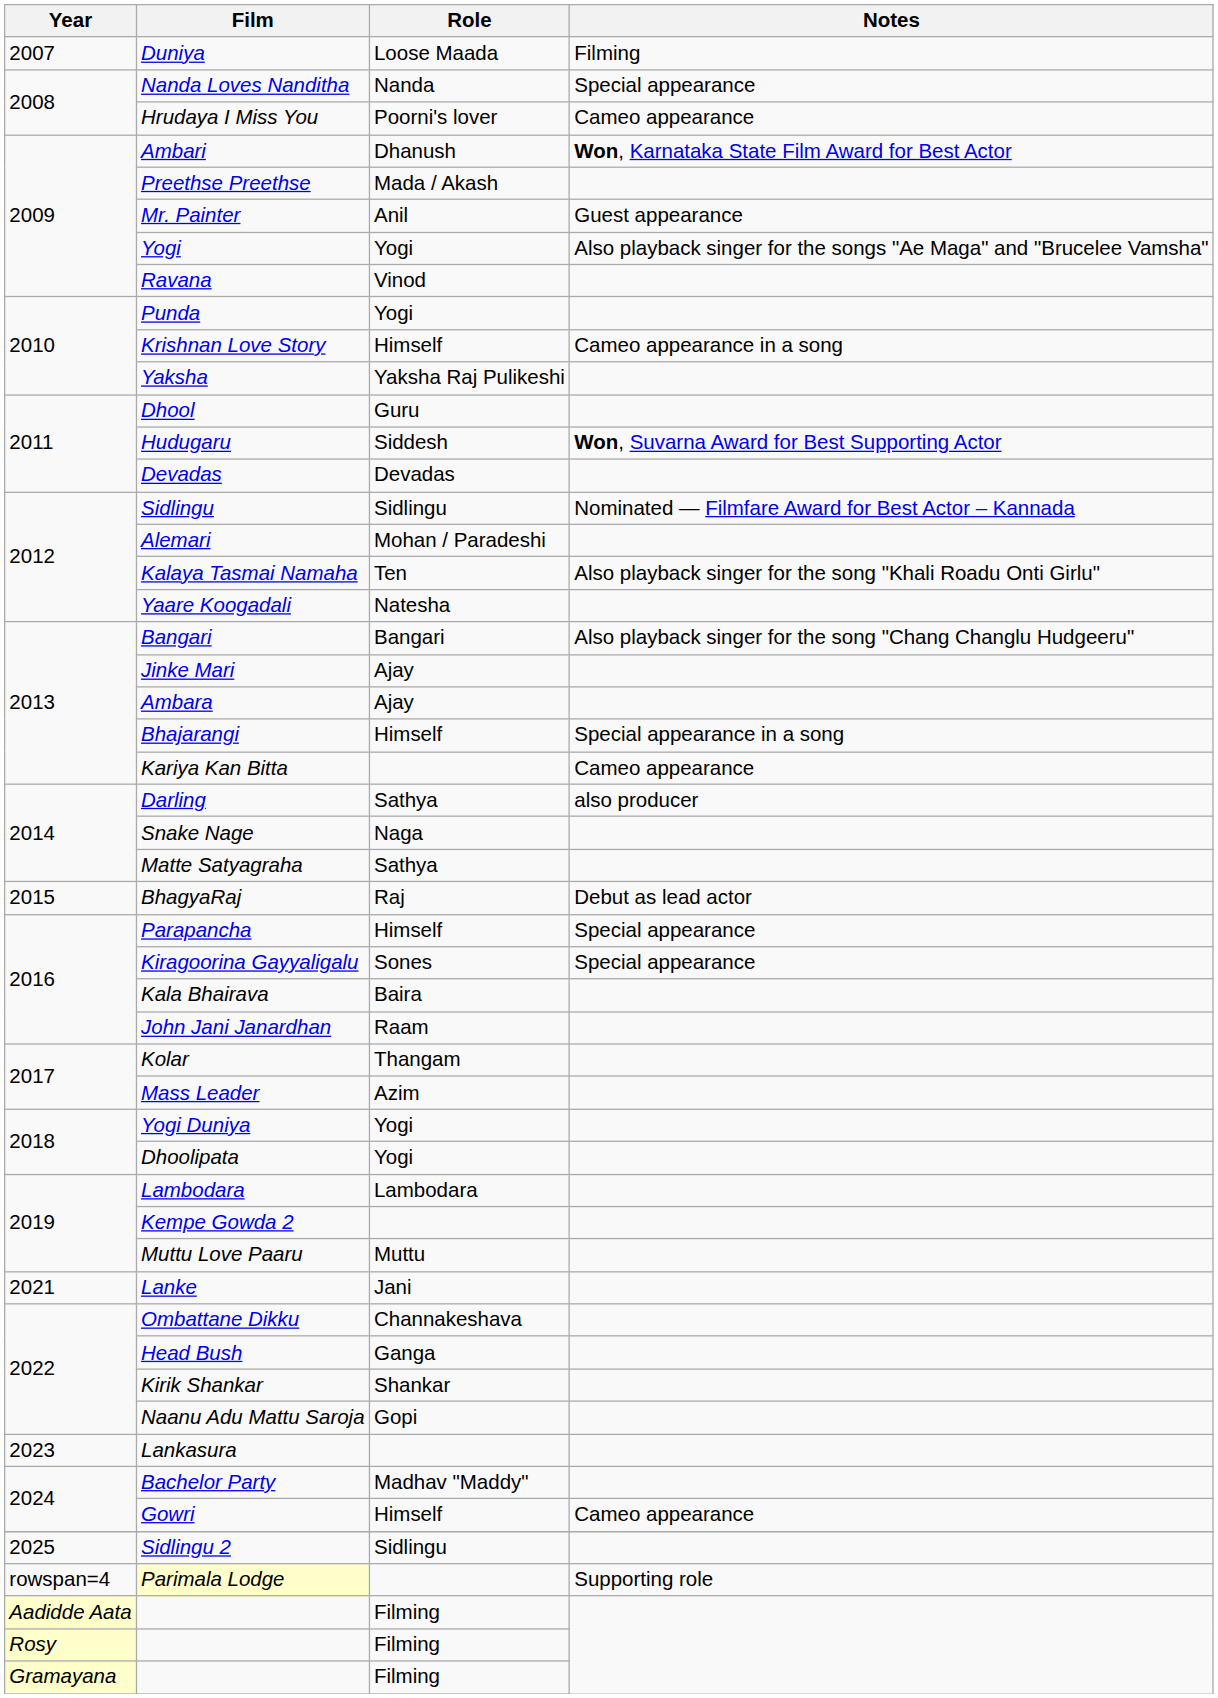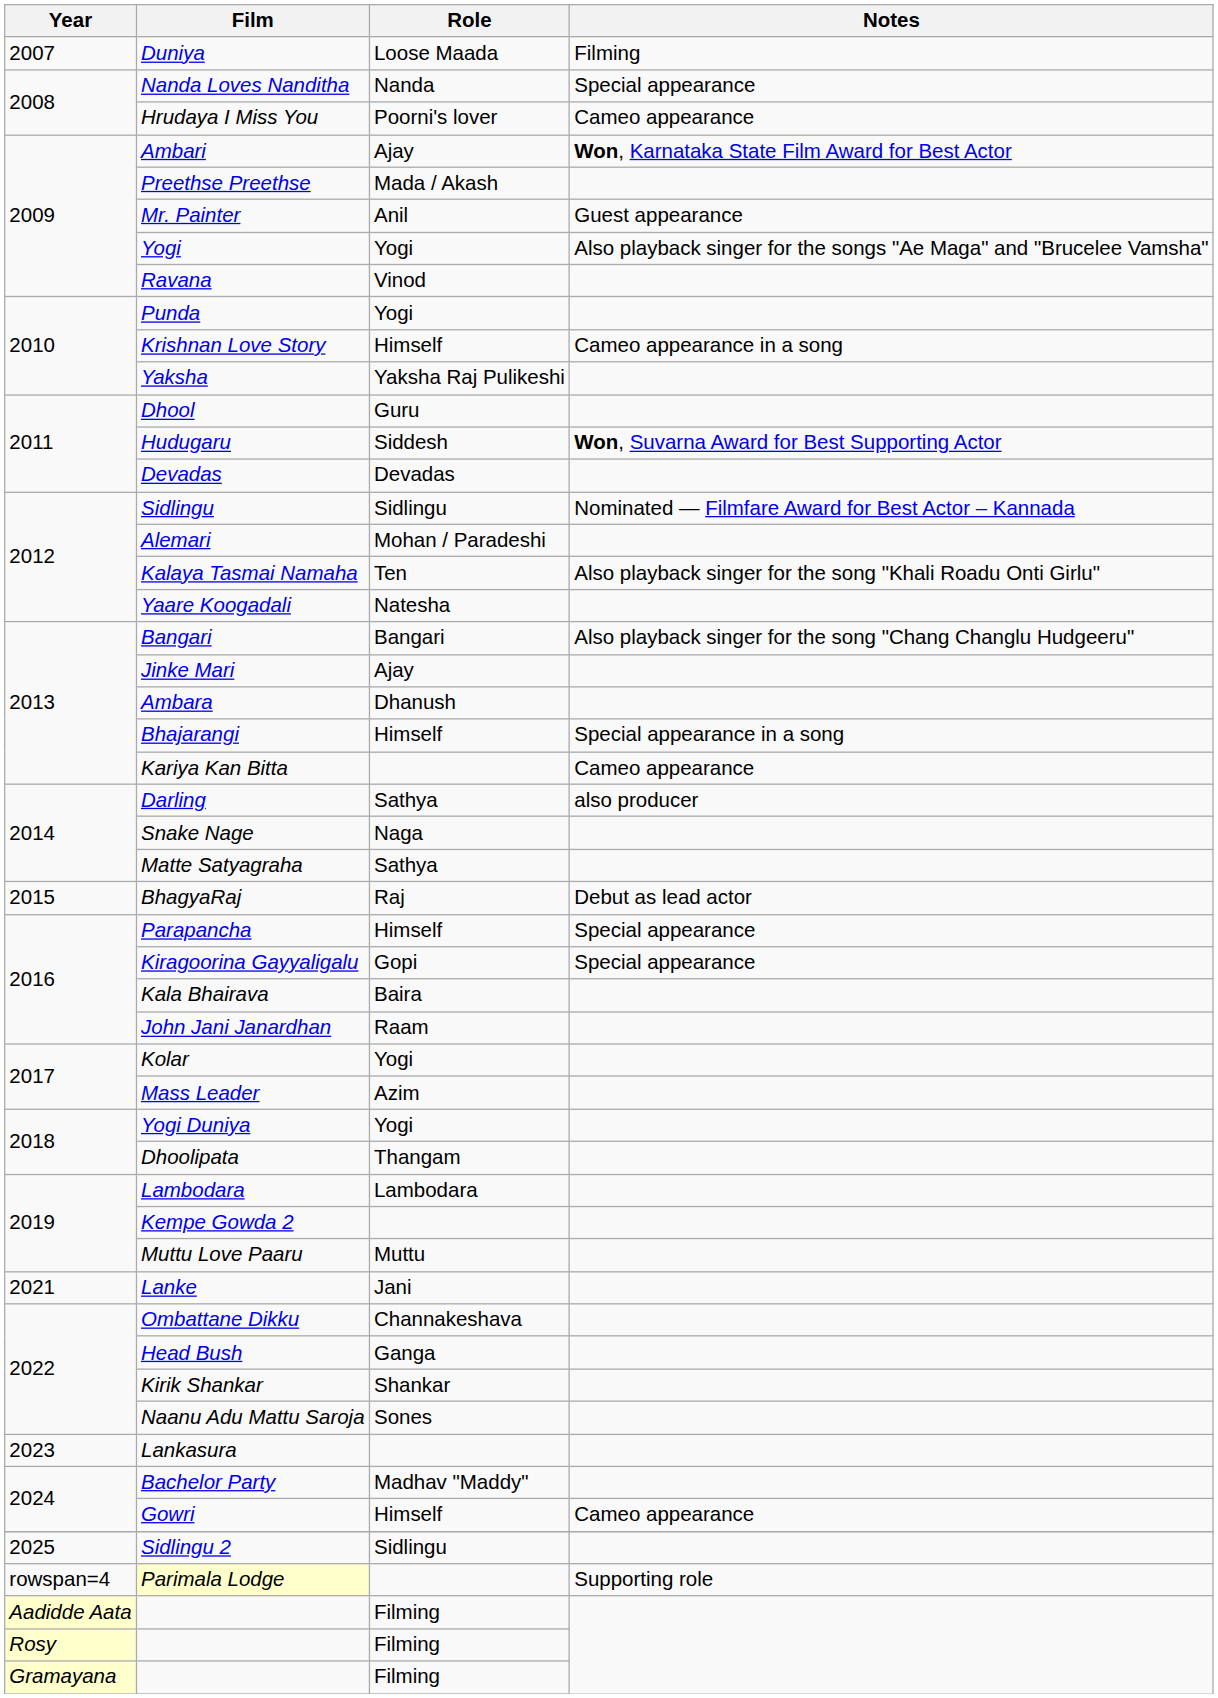Ambari | Role: Dhanush -> Ajay
Ambara | Role: Ajay -> Dhanush
Kiragoorina Gayyaligalu | Role: Sones -> Gopi
Kolar | Role: Thangam -> Yogi
Dhoolipata | Role: Yogi -> Thangam
Naanu Adu Mattu Saroja | Role: Gopi -> Sones
